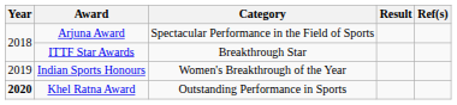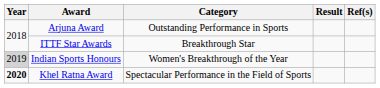Arjuna Award | Category: Spectacular Performance in the Field of Sports -> Outstanding Performance in Sports
Indian Sports Honours | Year: no background -> lightgrey background
Khel Ratna Award | Category: Outstanding Performance in Sports -> Spectacular Performance in the Field of Sports
